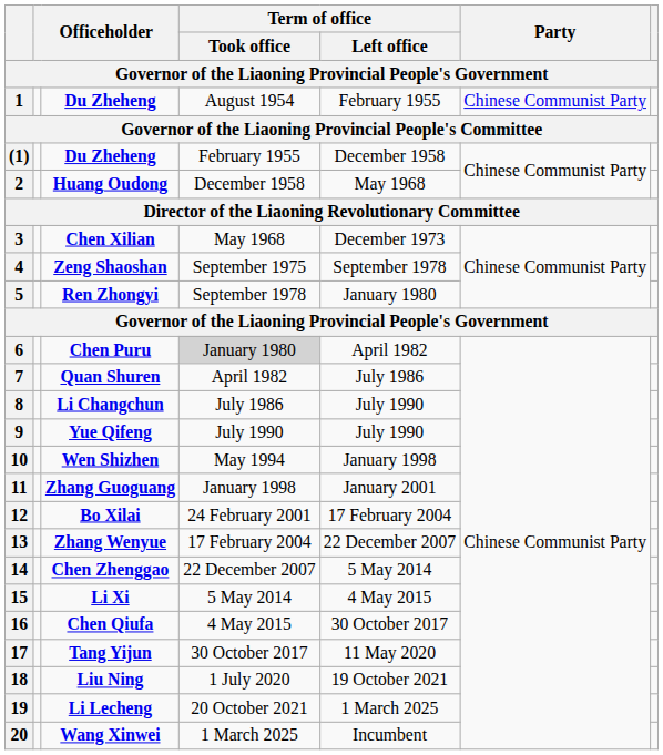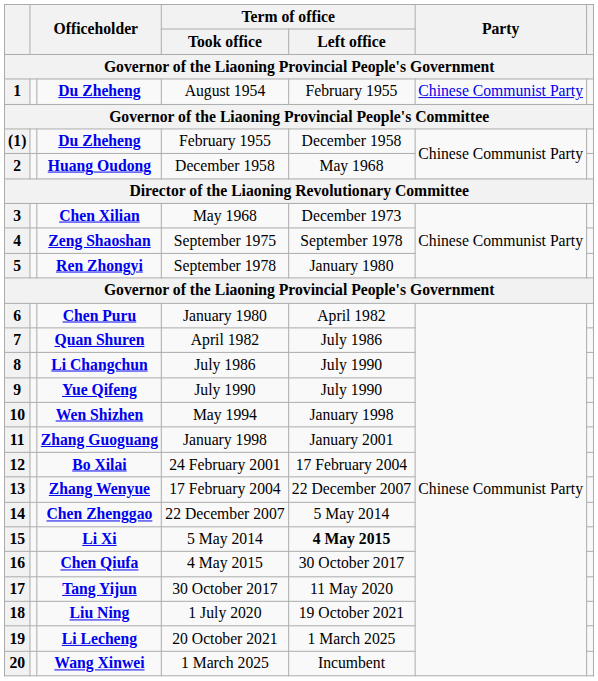6 | Term of office / Took office: lightgrey background -> no background
15 | Term of office / Left office: normal -> bold
